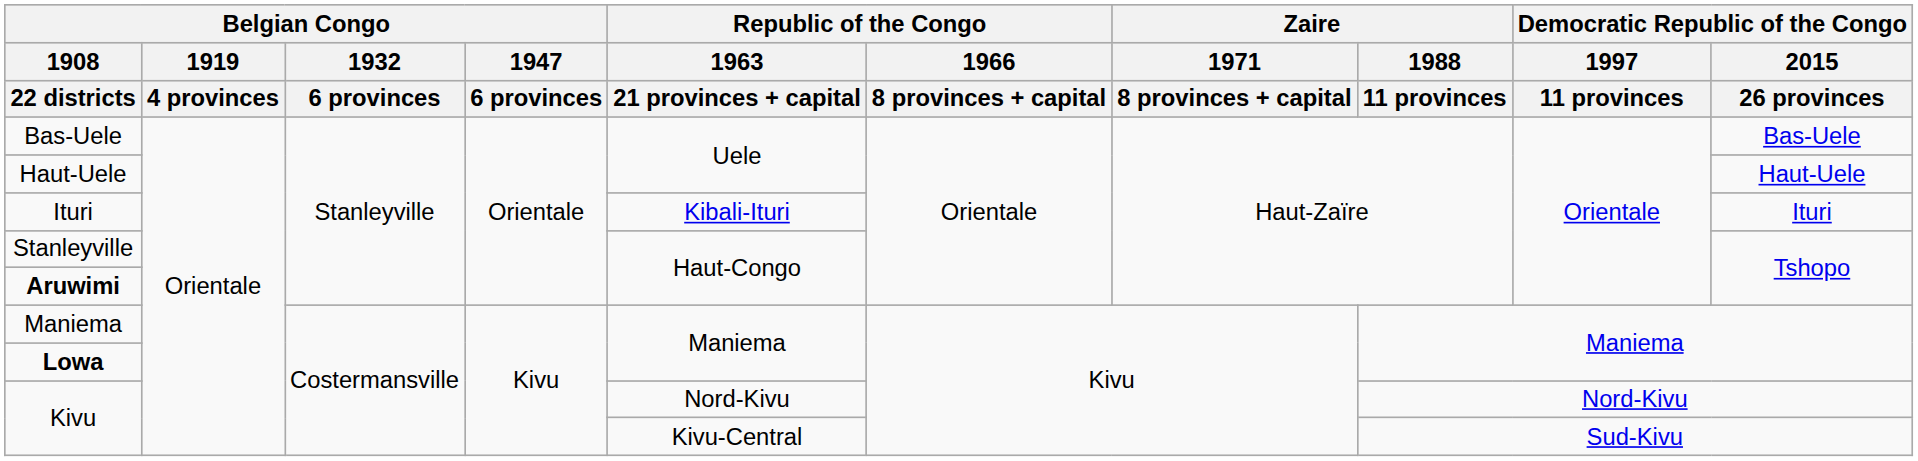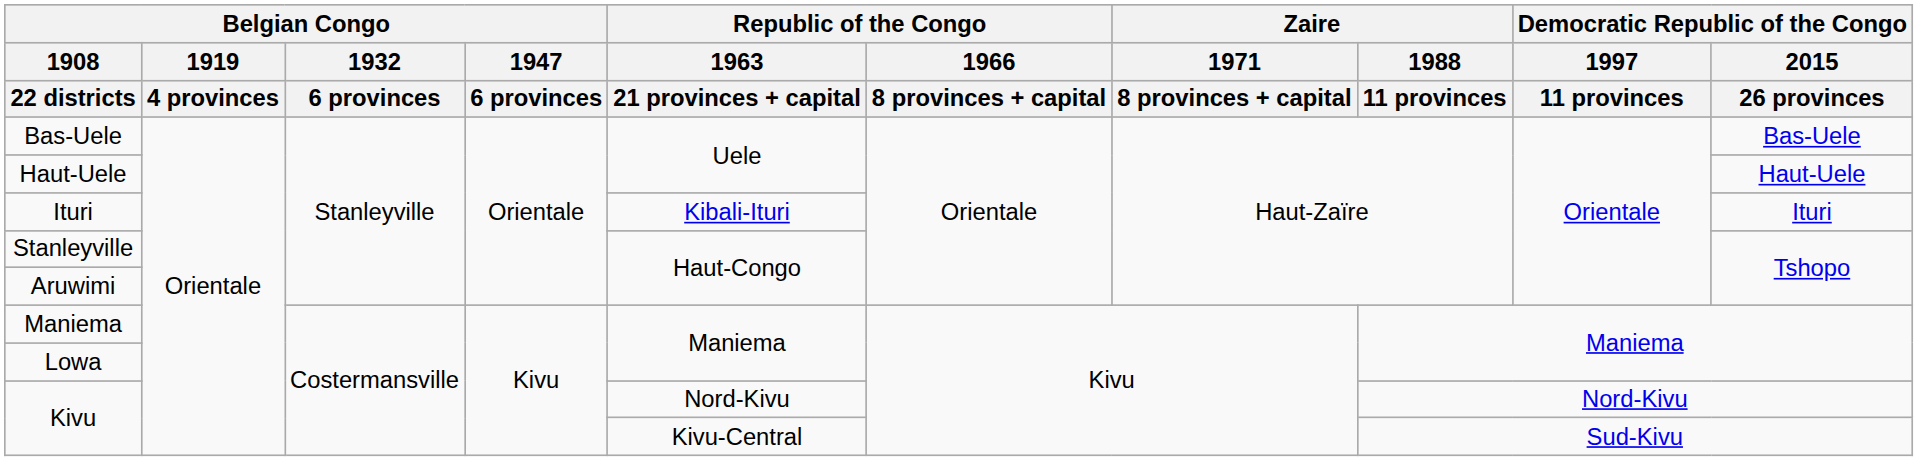Aruwimi | Belgian Congo / 1908 / 22 districts: bold -> normal
Lowa | Belgian Congo / 1908 / 22 districts: bold -> normal
